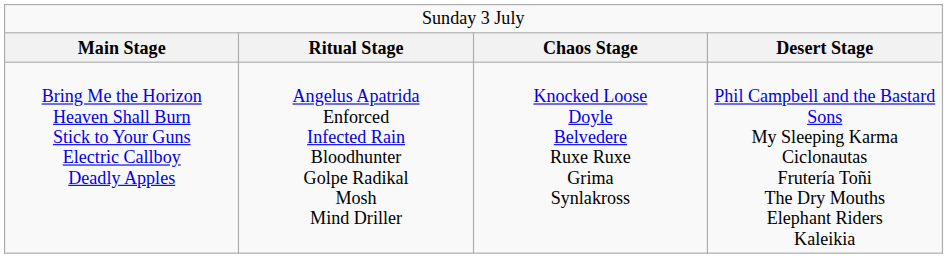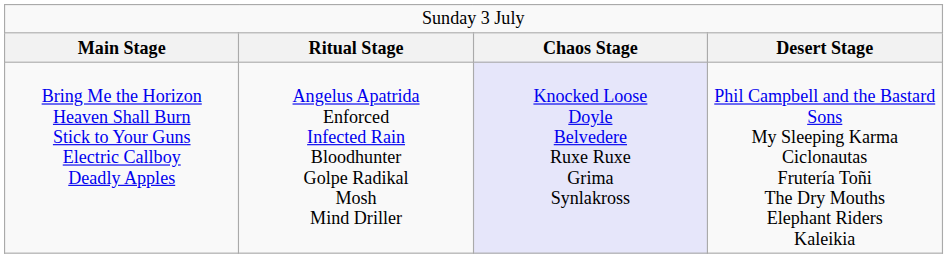row 3 | column 3: no background -> lavender background
